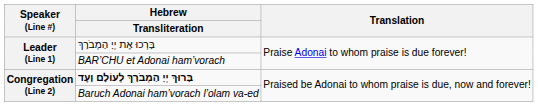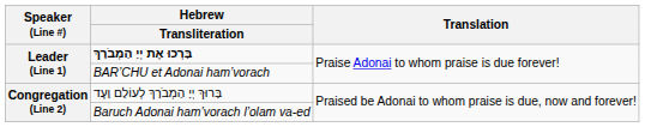בָּרְכוּ אֶת יְיָ הַמְבֹרָךְ | Hebrew / Transliteration: normal -> bold
בָּרוּךְ יְיָ הַמְבֹרָךְ לְעוֹלָם וָעֶד | Hebrew / Transliteration: bold -> normal
